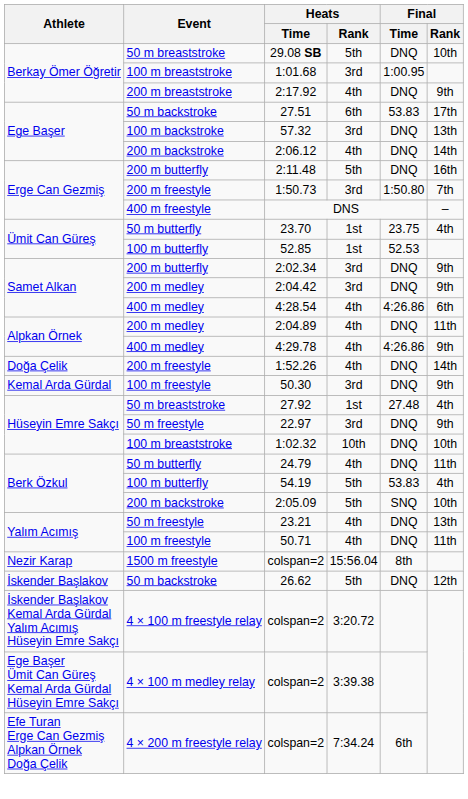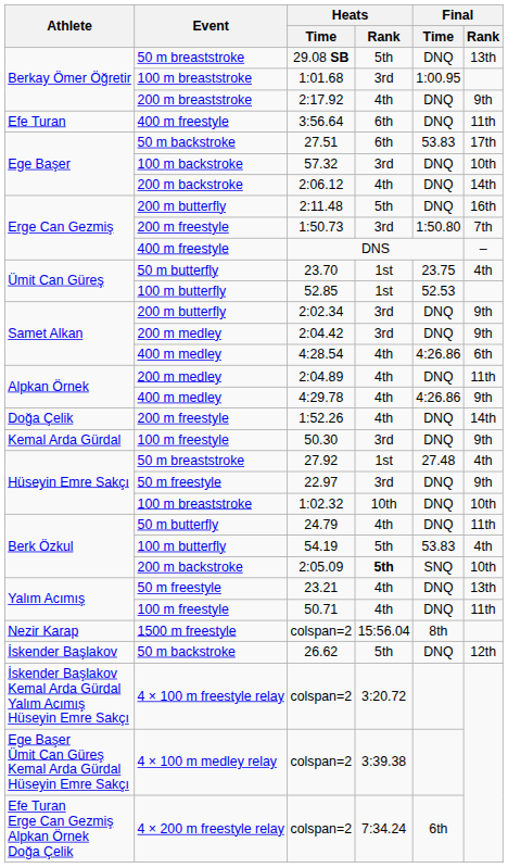29.08 SB | Final / Rank: 10th -> 13th
+ row: Efe Turan | 400 m freestyle | 3:56.64 | 6th | DNQ | 11th
57.32 | Final / Rank: 13th -> 10th
2:05.09 | Heats / Rank: normal -> bold
